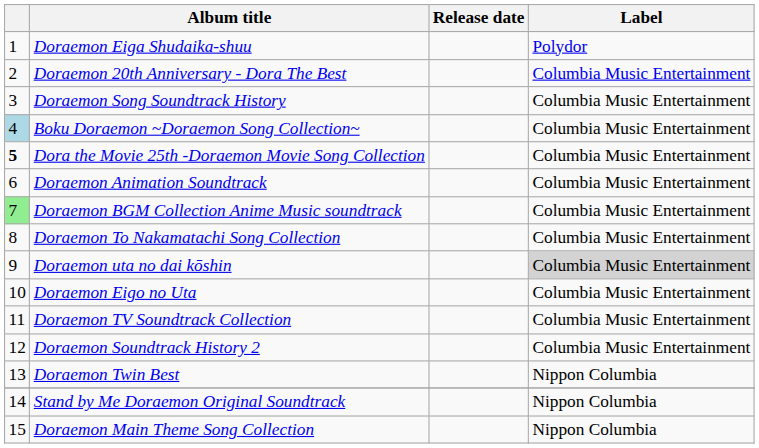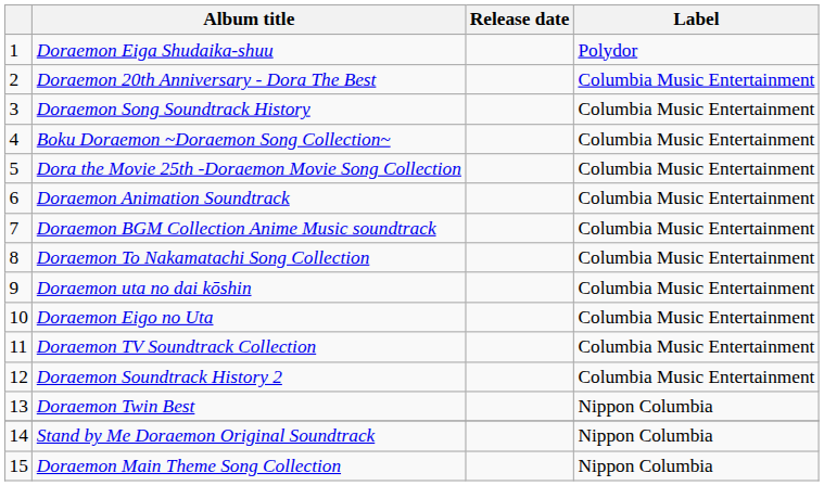Boku Doraemon ~Doraemon Song Collection~ | column 1: lightblue background -> no background
Dora the Movie 25th -Doraemon Movie Song Collection | column 1: bold -> normal
Doraemon BGM Collection Anime Music soundtrack | column 1: lightgreen background -> no background
Doraemon uta no dai kōshin | Label: lightgrey background -> no background
